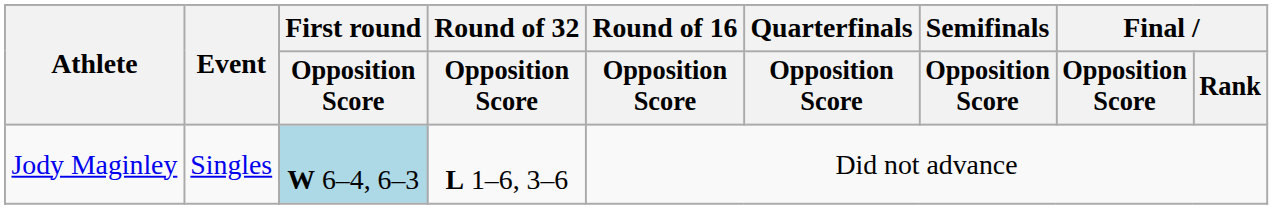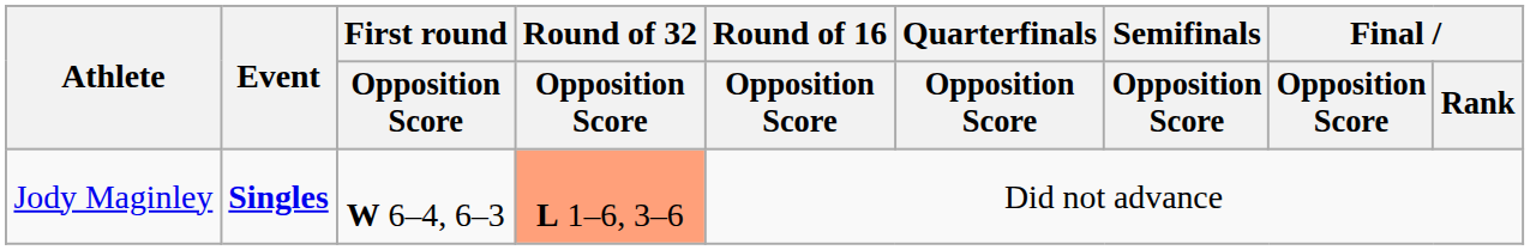Jody Maginley | Event: normal -> bold
Jody Maginley | First round / Opposition Score: lightblue background -> no background
Jody Maginley | Round of 32 / Opposition Score: no background -> lightsalmon background
